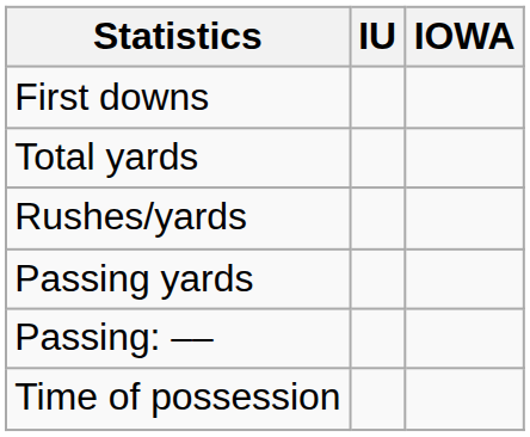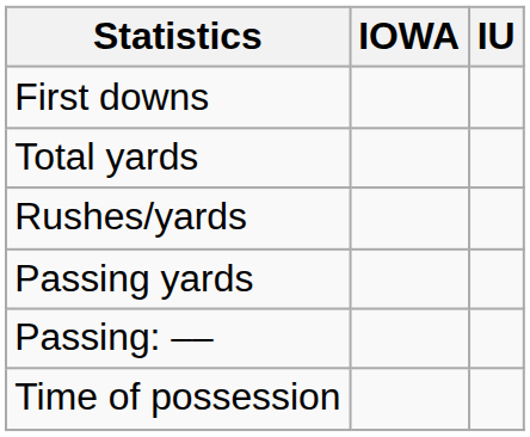columns swapped: IU <-> IOWA
